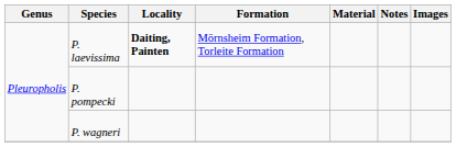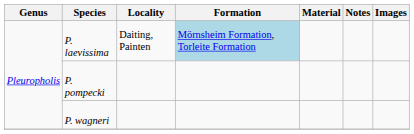P. laevissima | Locality: bold -> normal
P. laevissima | Formation: no background -> lightblue background
